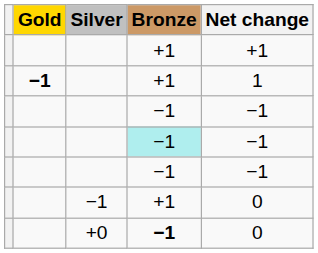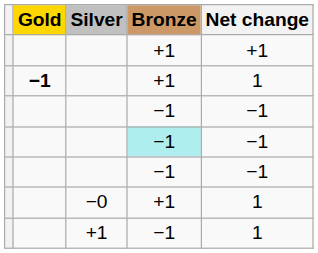row 7 | Silver: −1 -> −0
row 7 | Net change: 0 -> 1
row 8 | Silver: +0 -> +1
row 8 | Bronze: bold -> normal
row 8 | Net change: 0 -> 1
